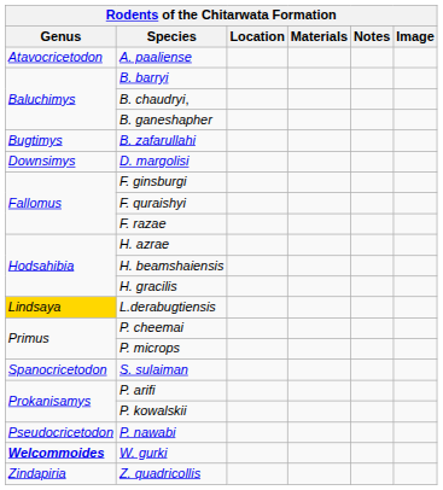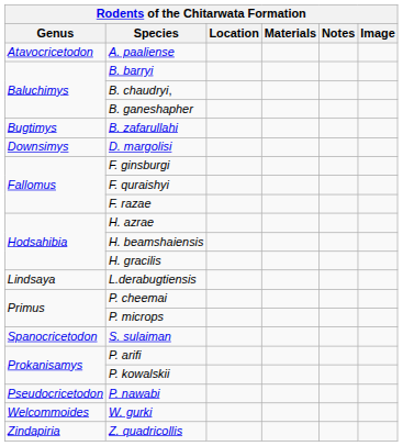L.derabugtiensis | Genus: gold background -> no background
W. gurki | Genus: bold -> normal
